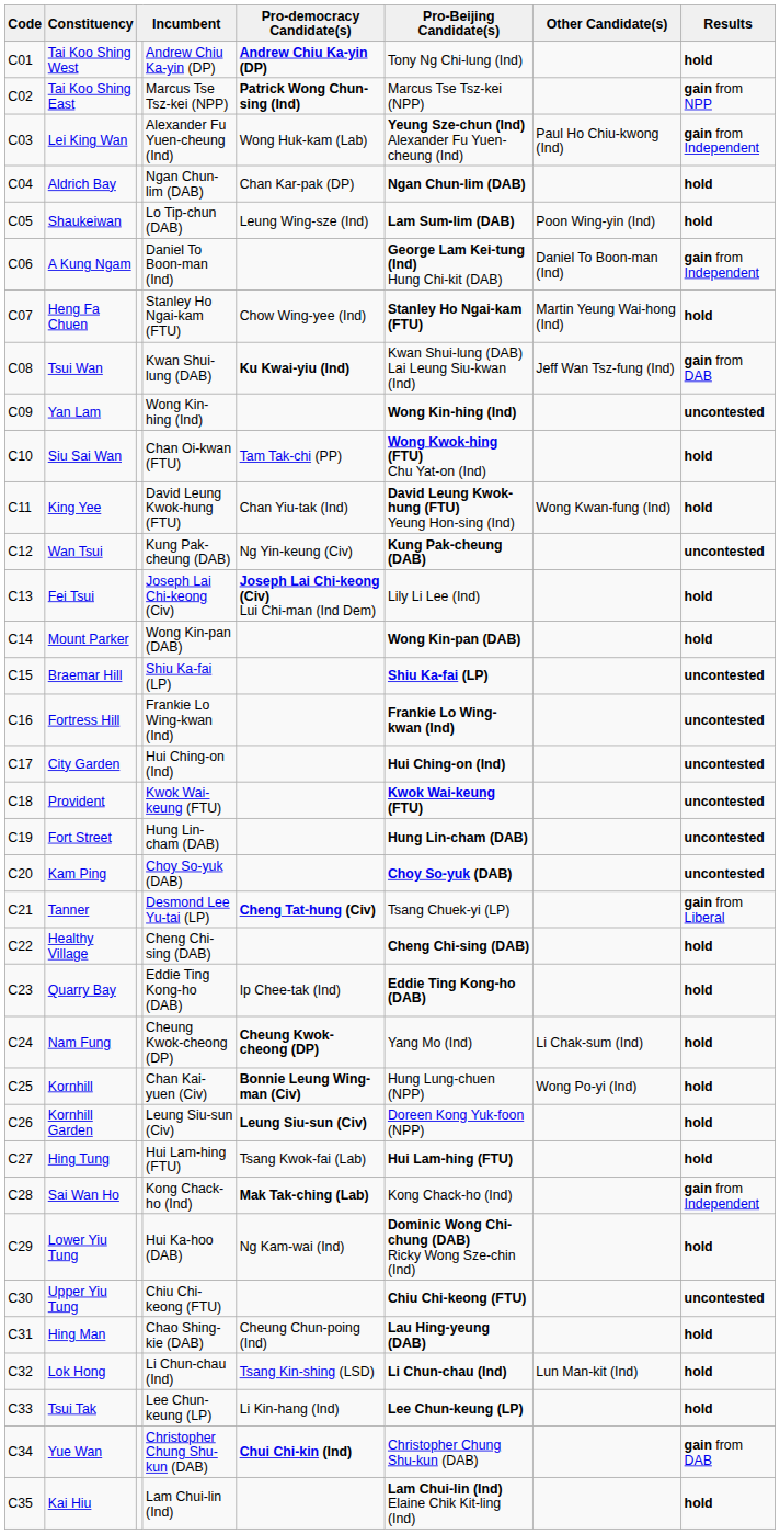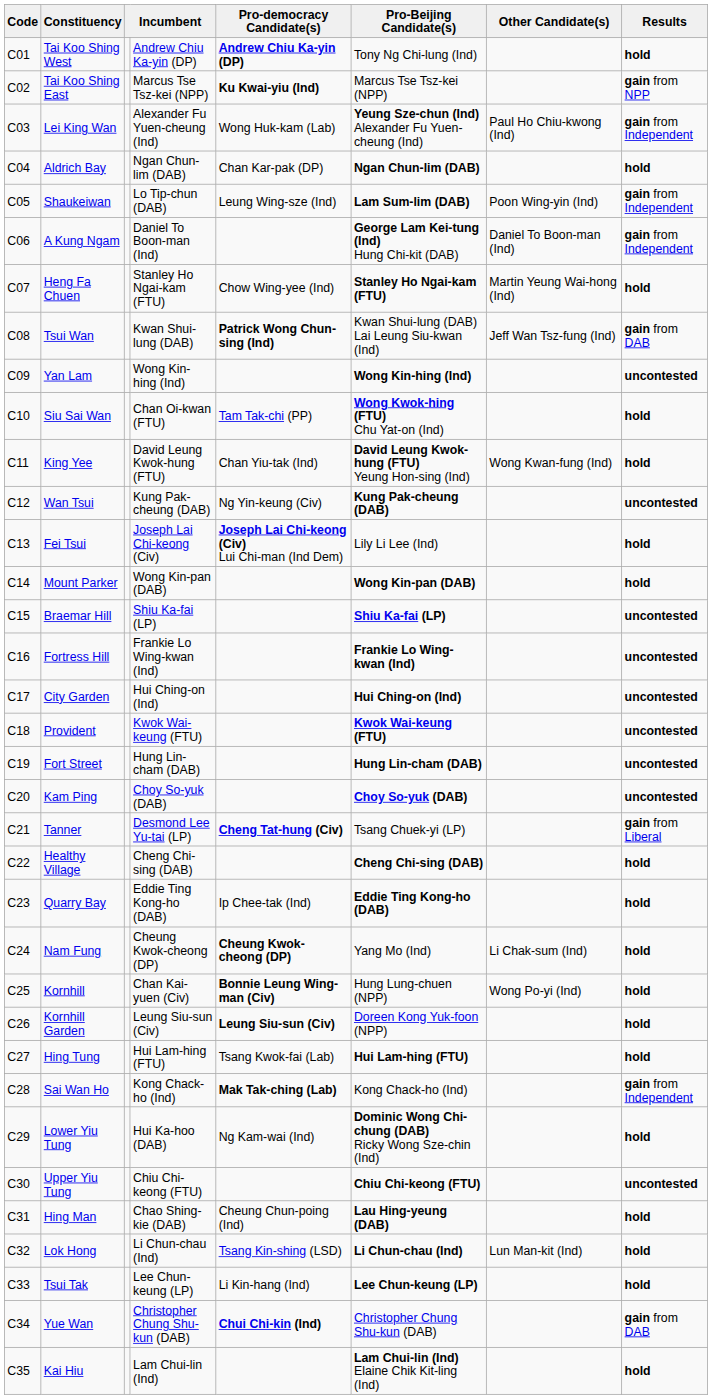Tai Koo Shing East | Pro-democracy Candidate(s): Patrick Wong Chun-sing (Ind) -> Ku Kwai-yiu (Ind)
Shaukeiwan | column 8: hold -> gain from Independent
Tsui Wan | Pro-democracy Candidate(s): Ku Kwai-yiu (Ind) -> Patrick Wong Chun-sing (Ind)
